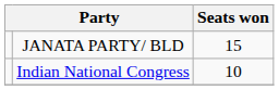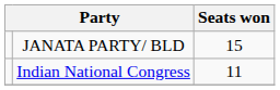Indian National Congress | Seats won: 10 -> 11
